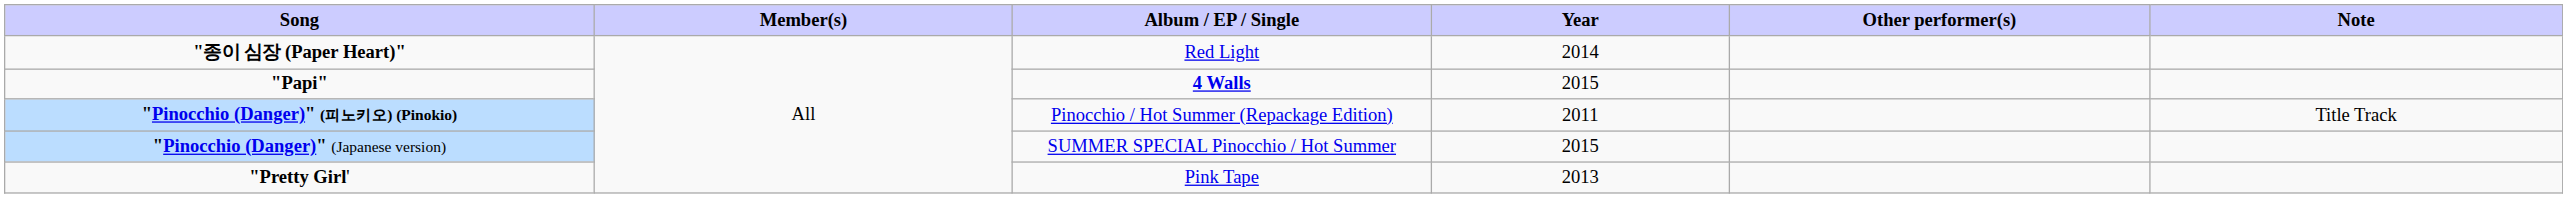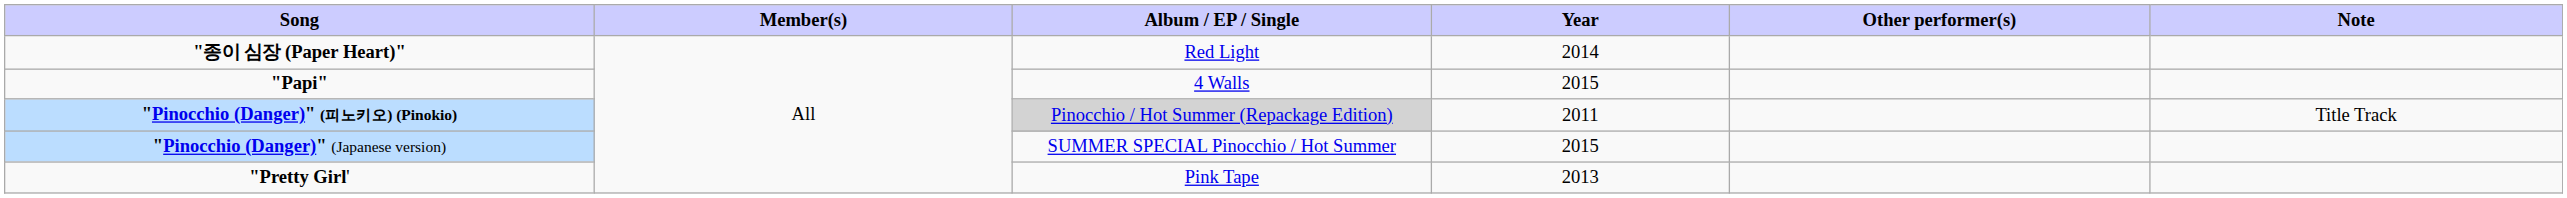row 3 | Album / EP / Single: bold -> normal
row 4 | Album / EP / Single: no background -> lightgrey background
